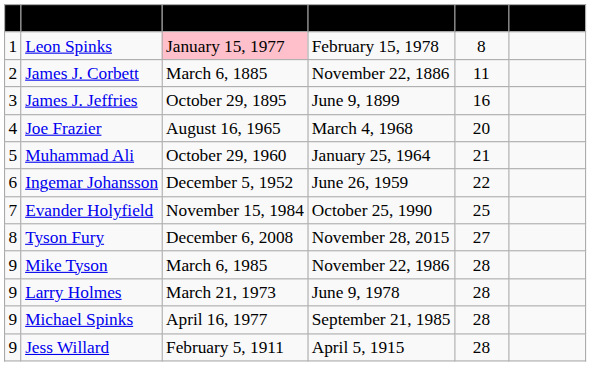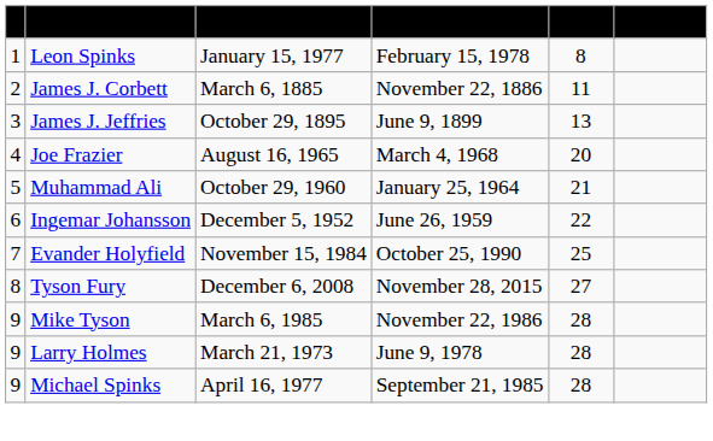Leon Spinks | Professional debut: pink background -> no background
James J. Jeffries | Fights: 16 -> 13
- row: 9 | Jess Willard | February 5, 1911 | April 5, 1915 | 28
